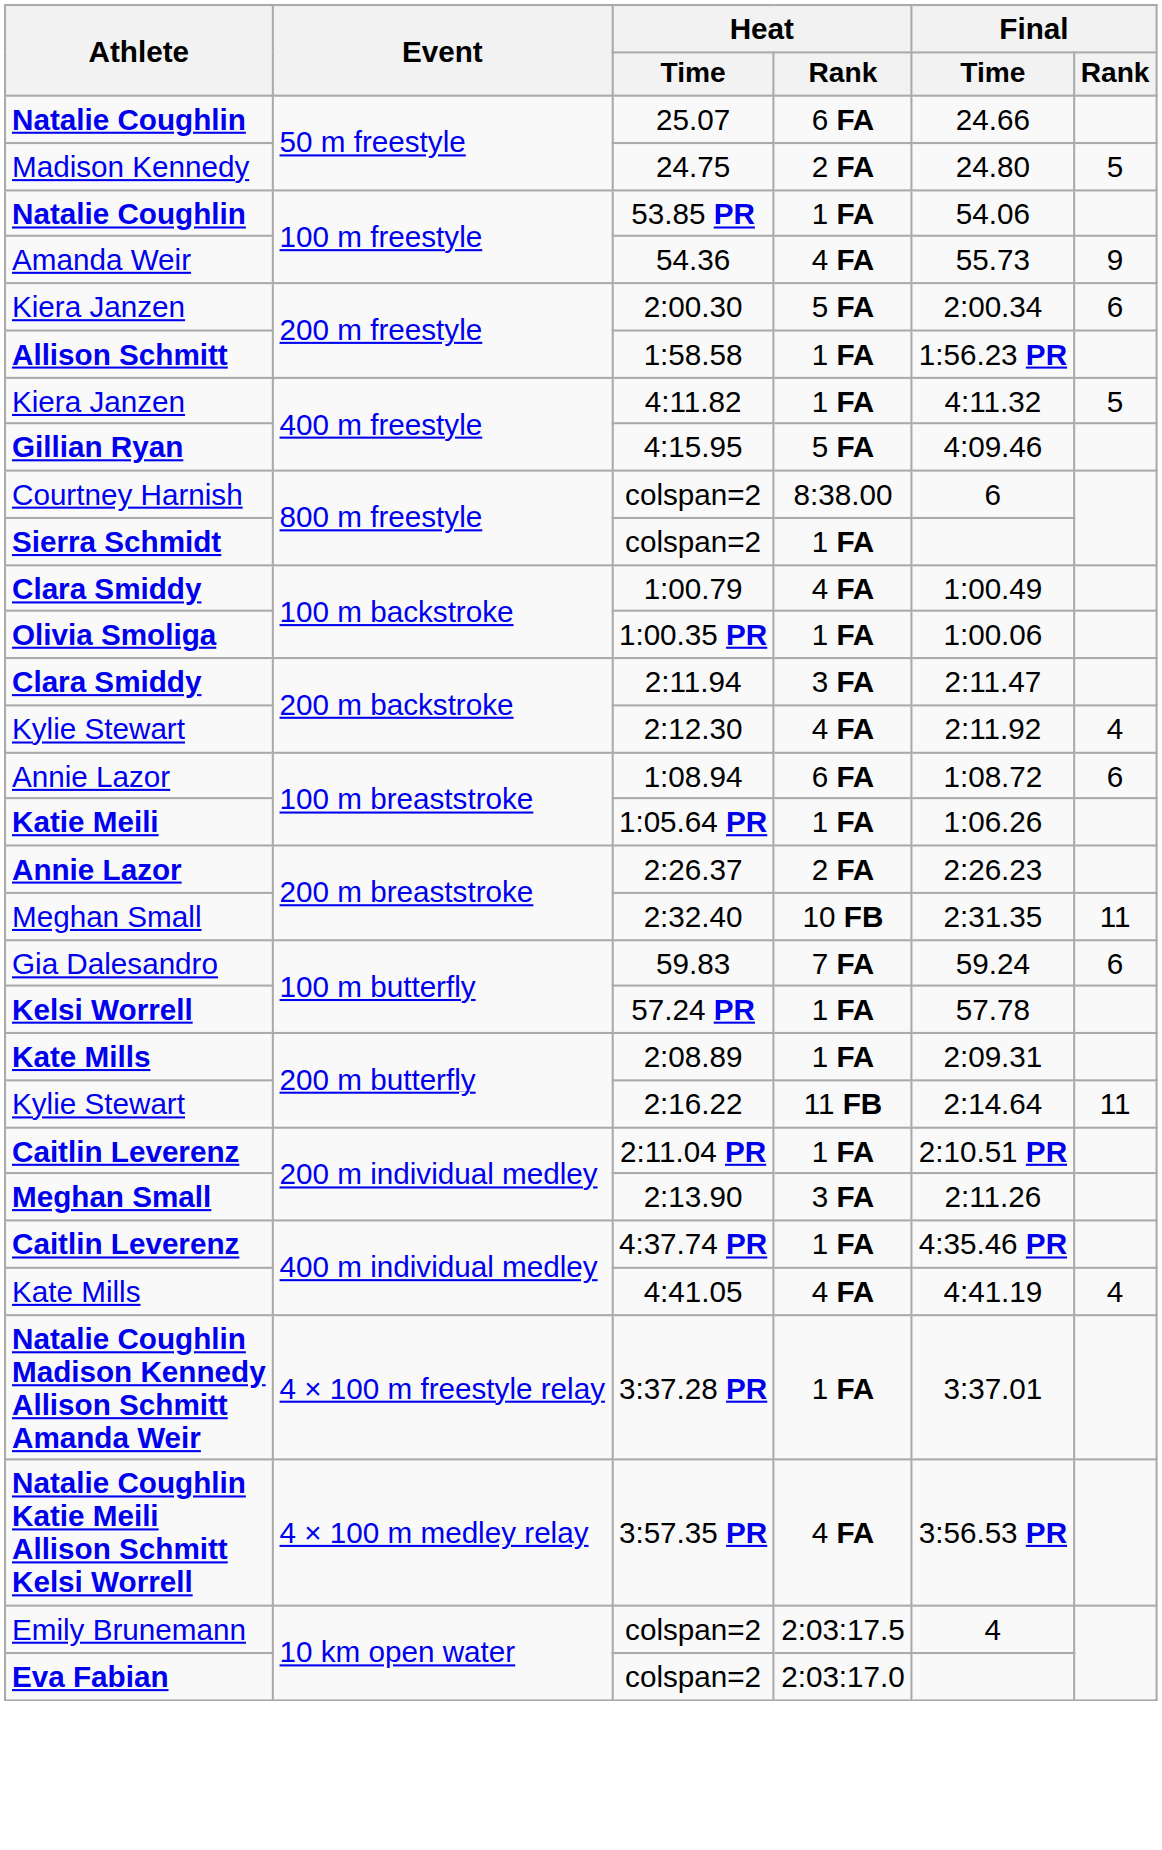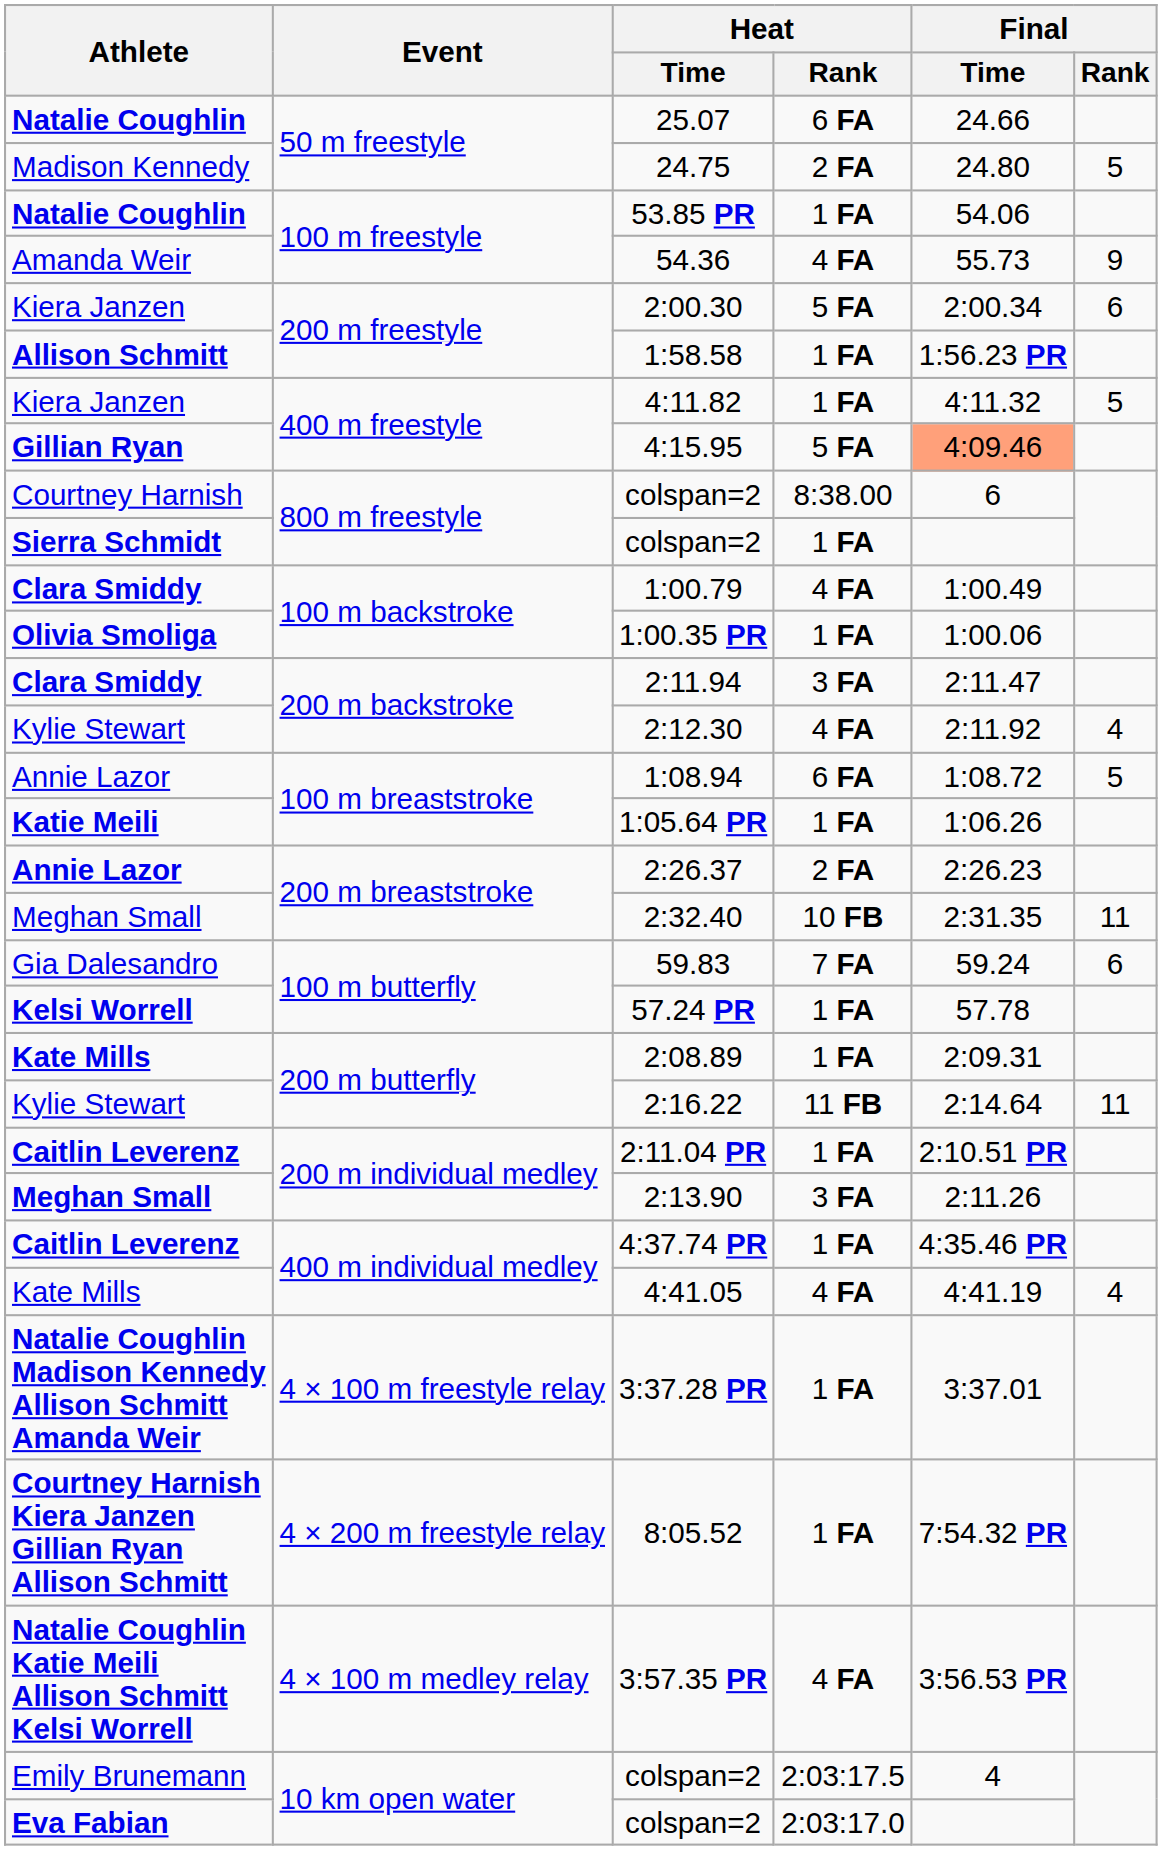4:15.95 | Final / Time: no background -> lightsalmon background
1:08.94 | Final / Rank: 6 -> 5
+ row: Courtney Harnish Kiera Janzen Gillian Ryan Allison Schmitt | 4 × 200 m freestyle relay | 8:05.52 | 1 FA | 7:54.32 PR
